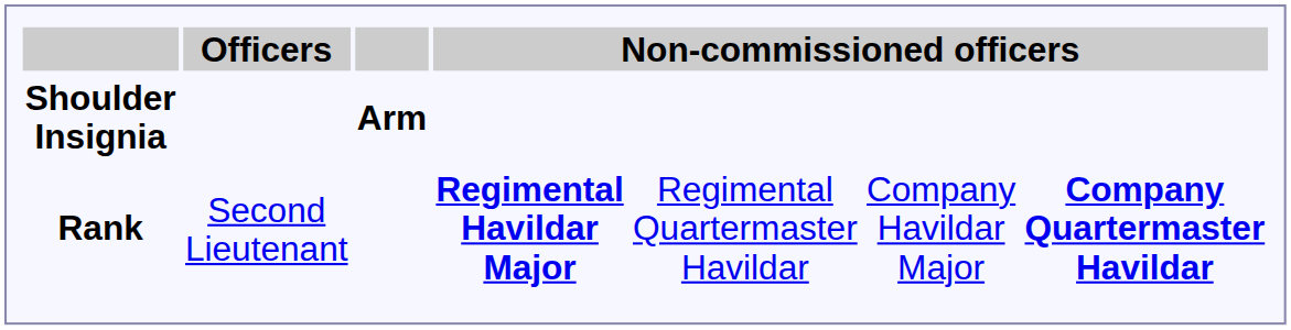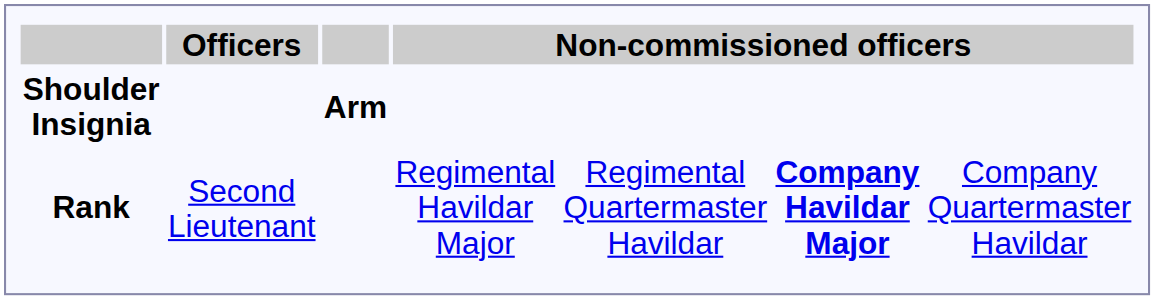Rank | column 4: bold -> normal
Rank | column 6: normal -> bold
Rank | column 7: bold -> normal
